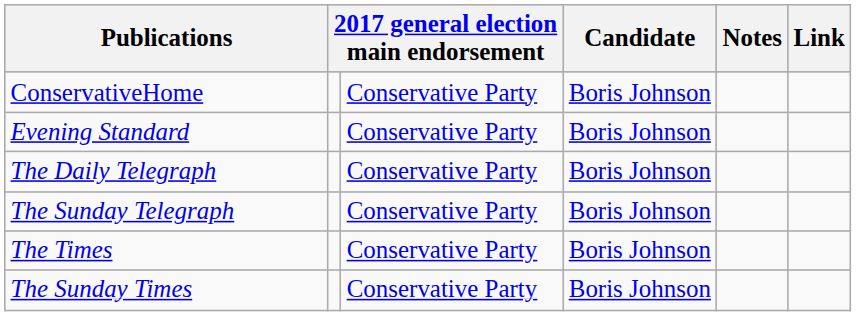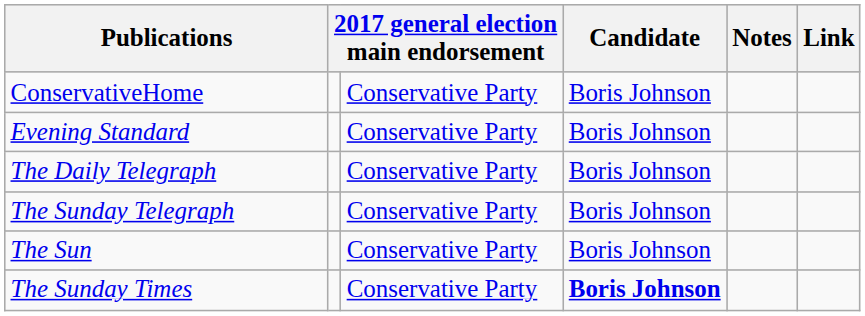+ row: The Sun | Conservative Party | Boris Johnson
- row: The Times | Conservative Party | Boris Johnson
The Sunday Times | Candidate: normal -> bold
